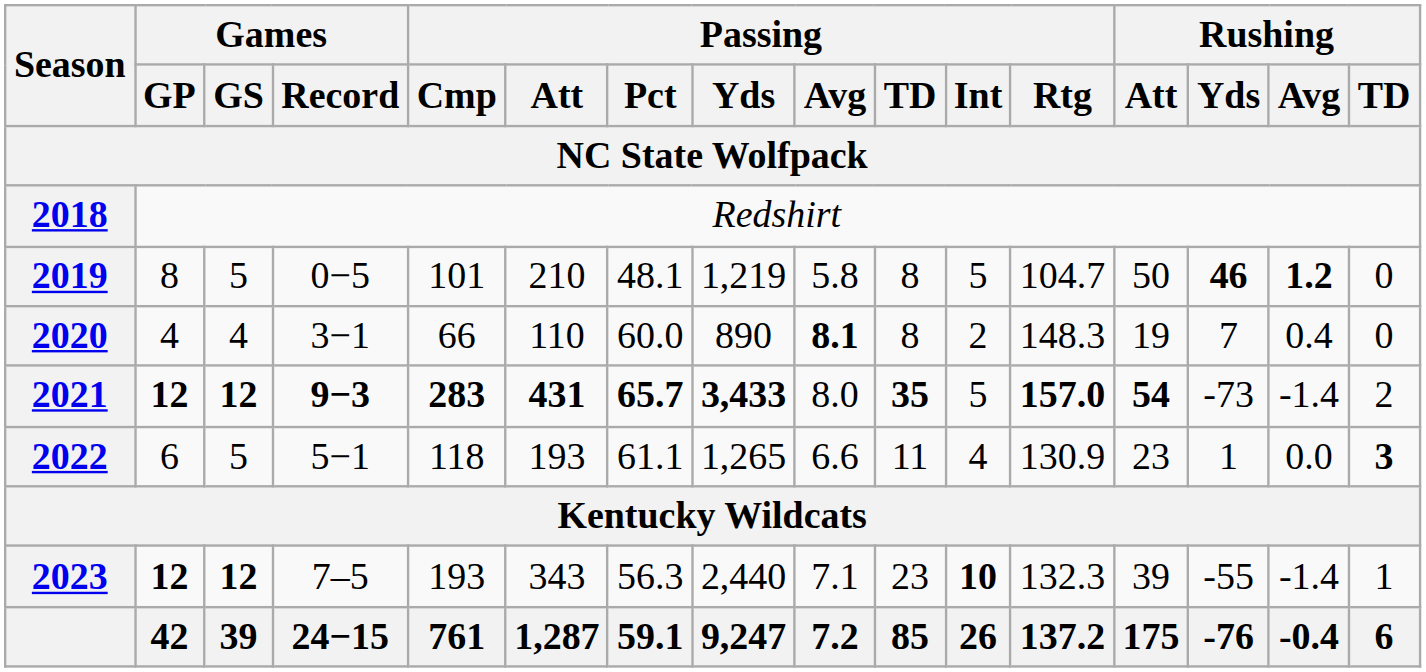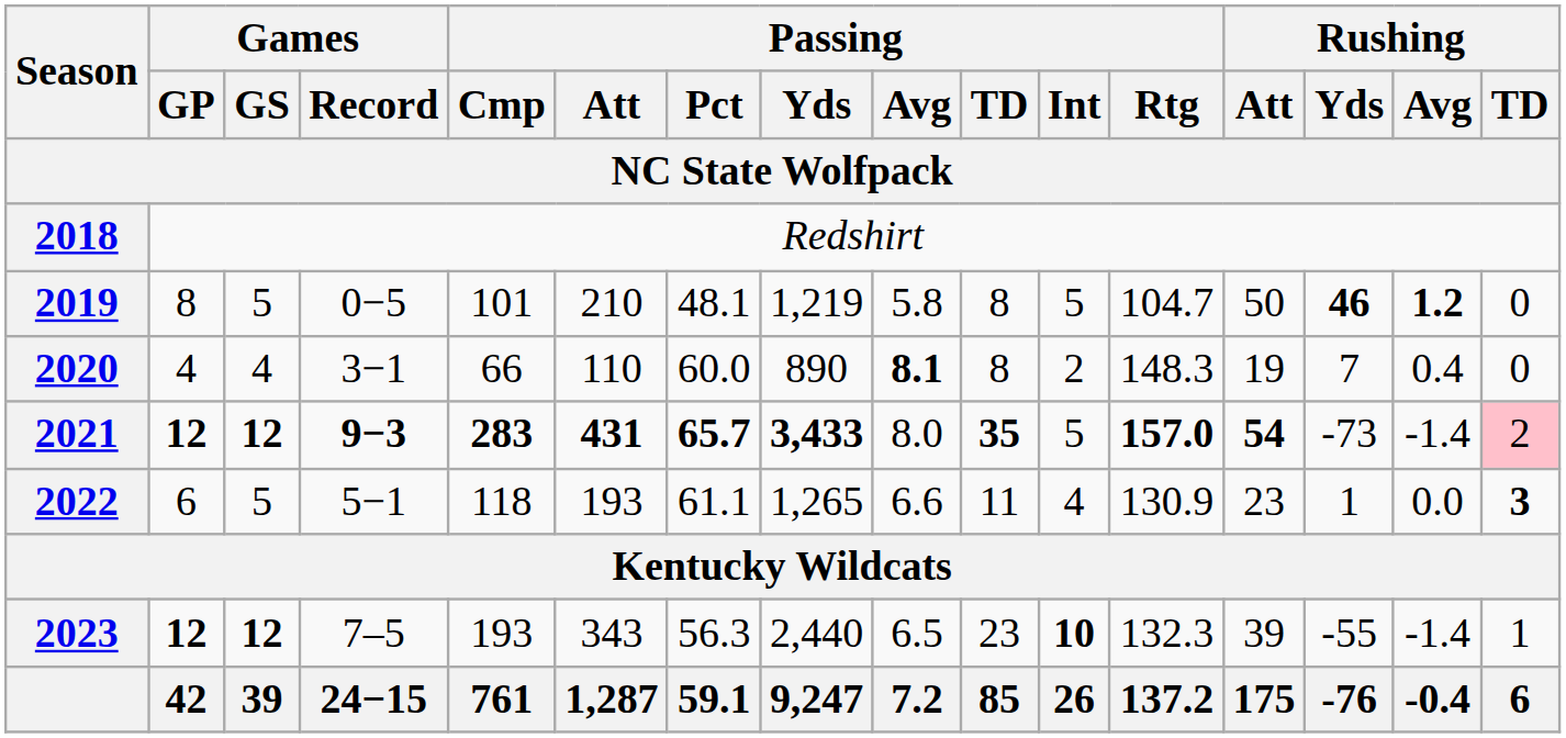2021 | Rushing / TD / NC State Wolfpack: no background -> pink background
2023 | Passing / Avg / NC State Wolfpack: 7.1 -> 6.5
